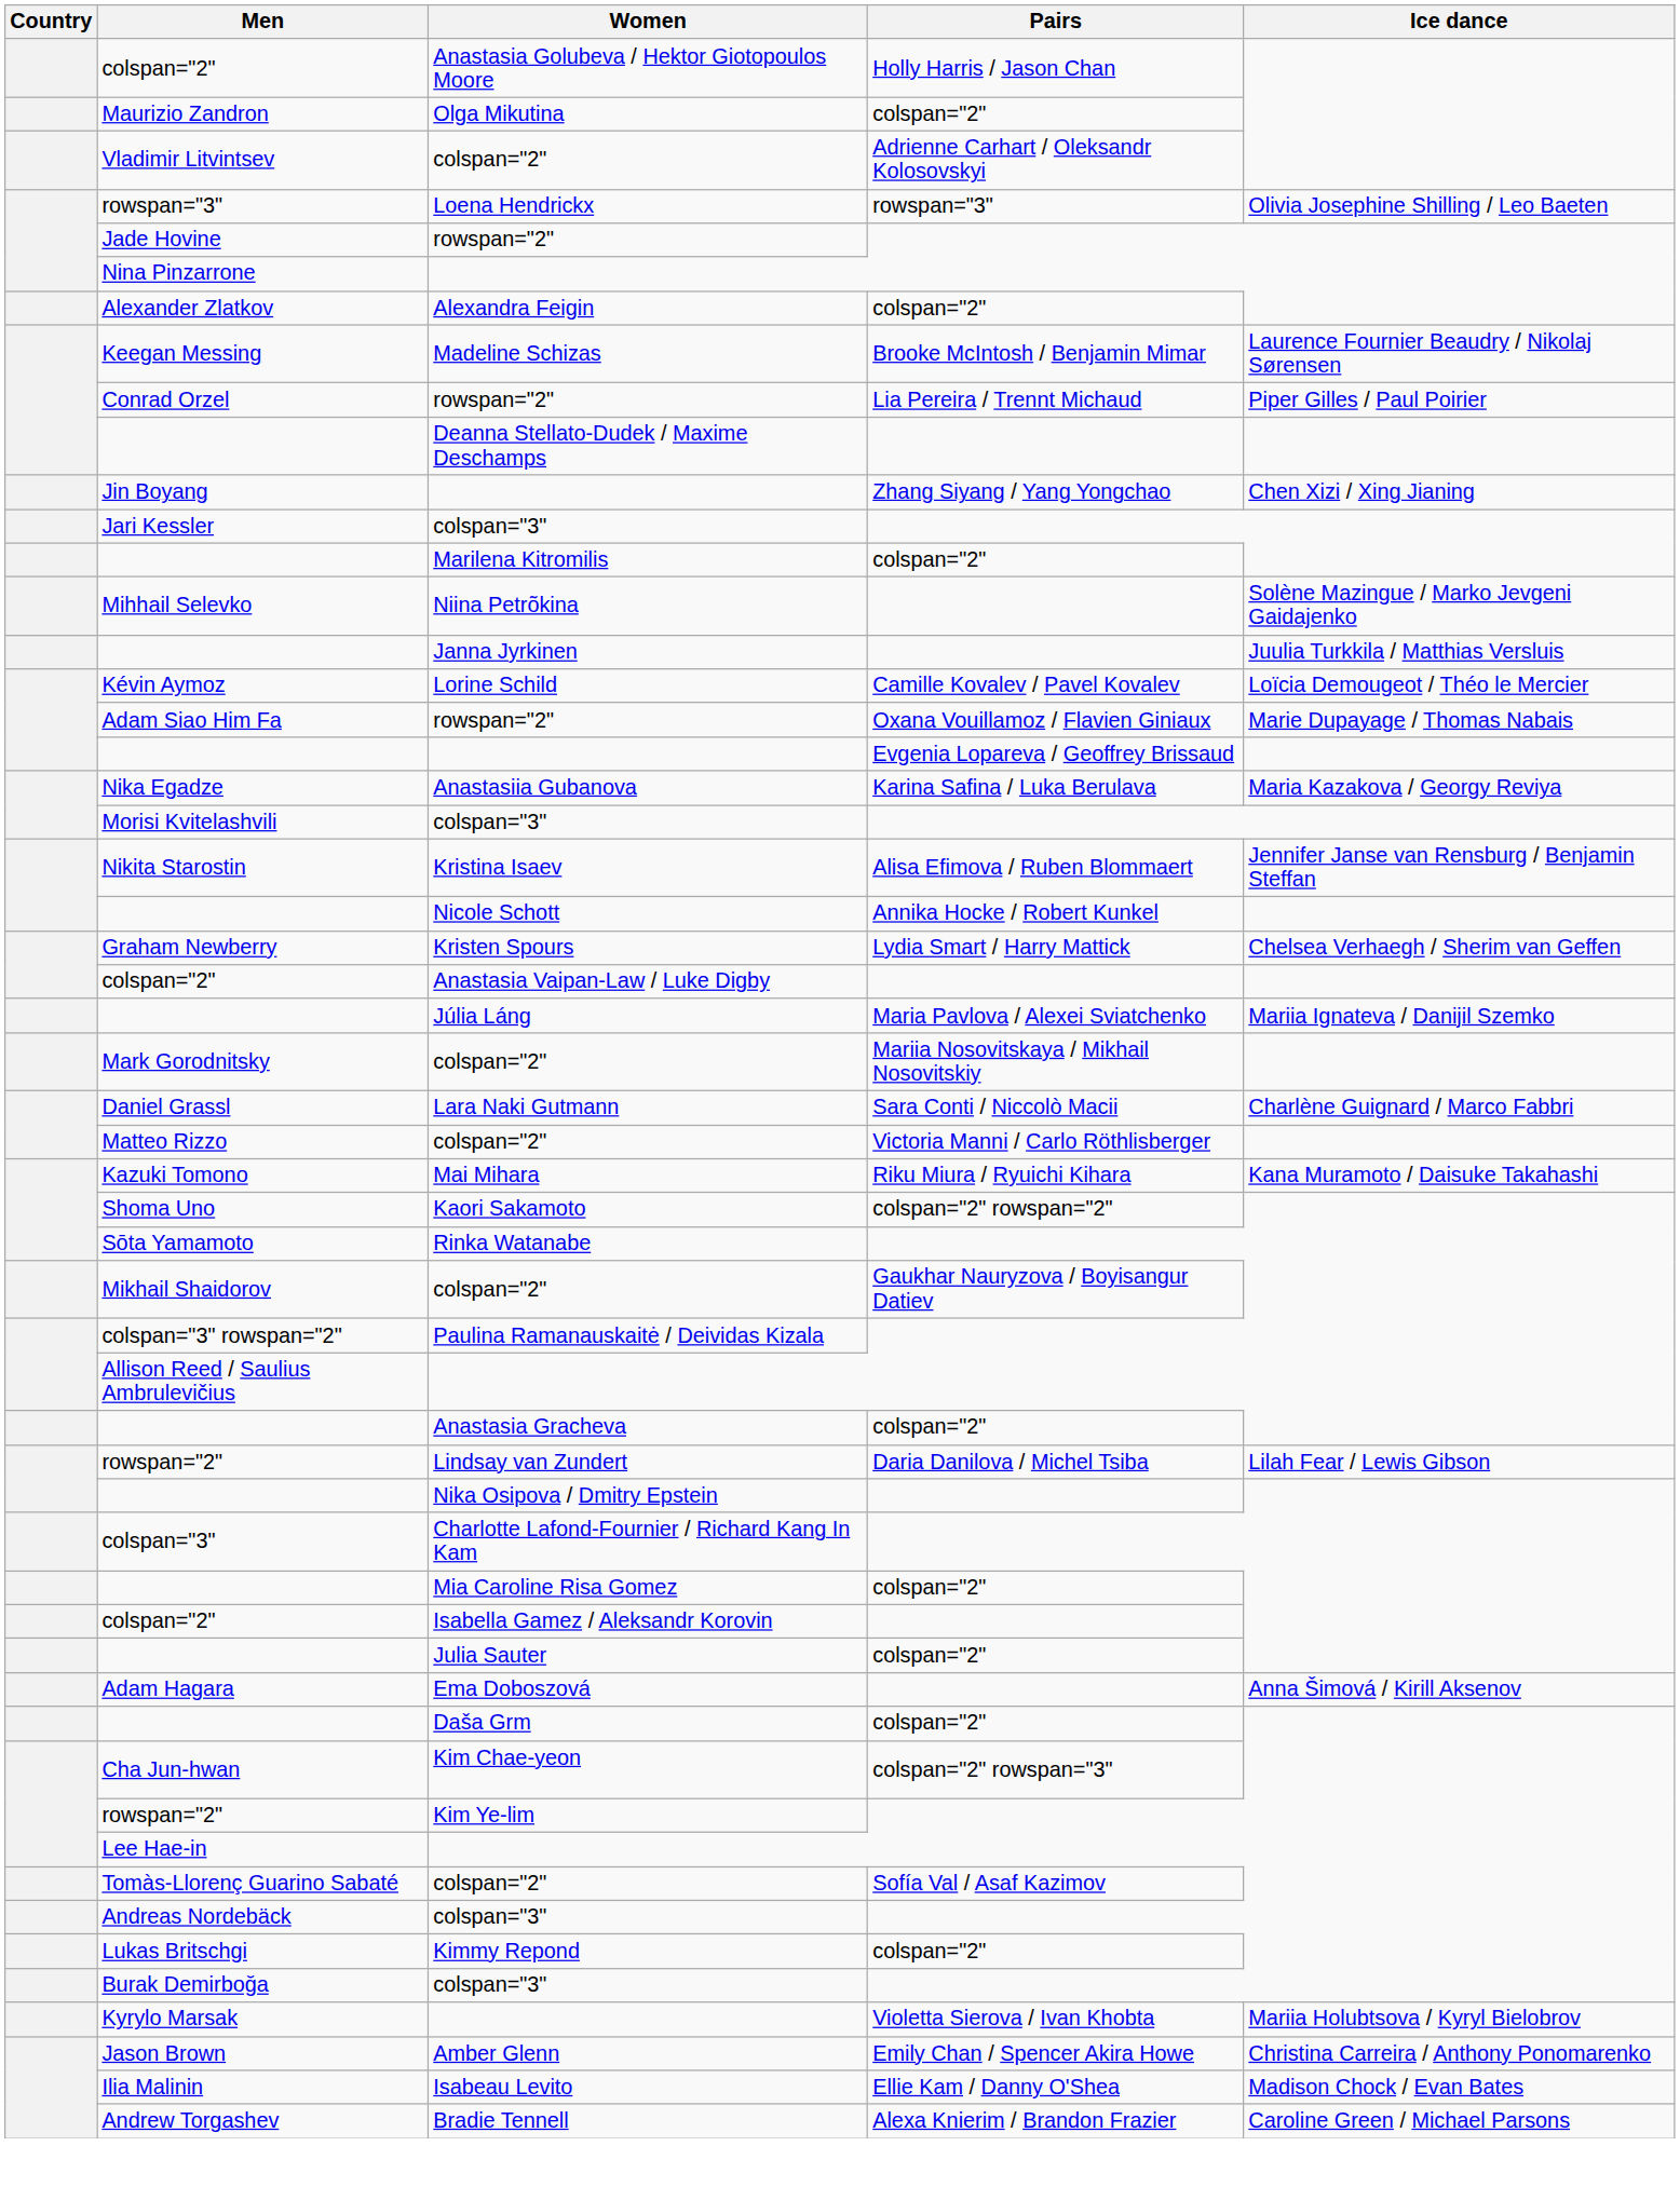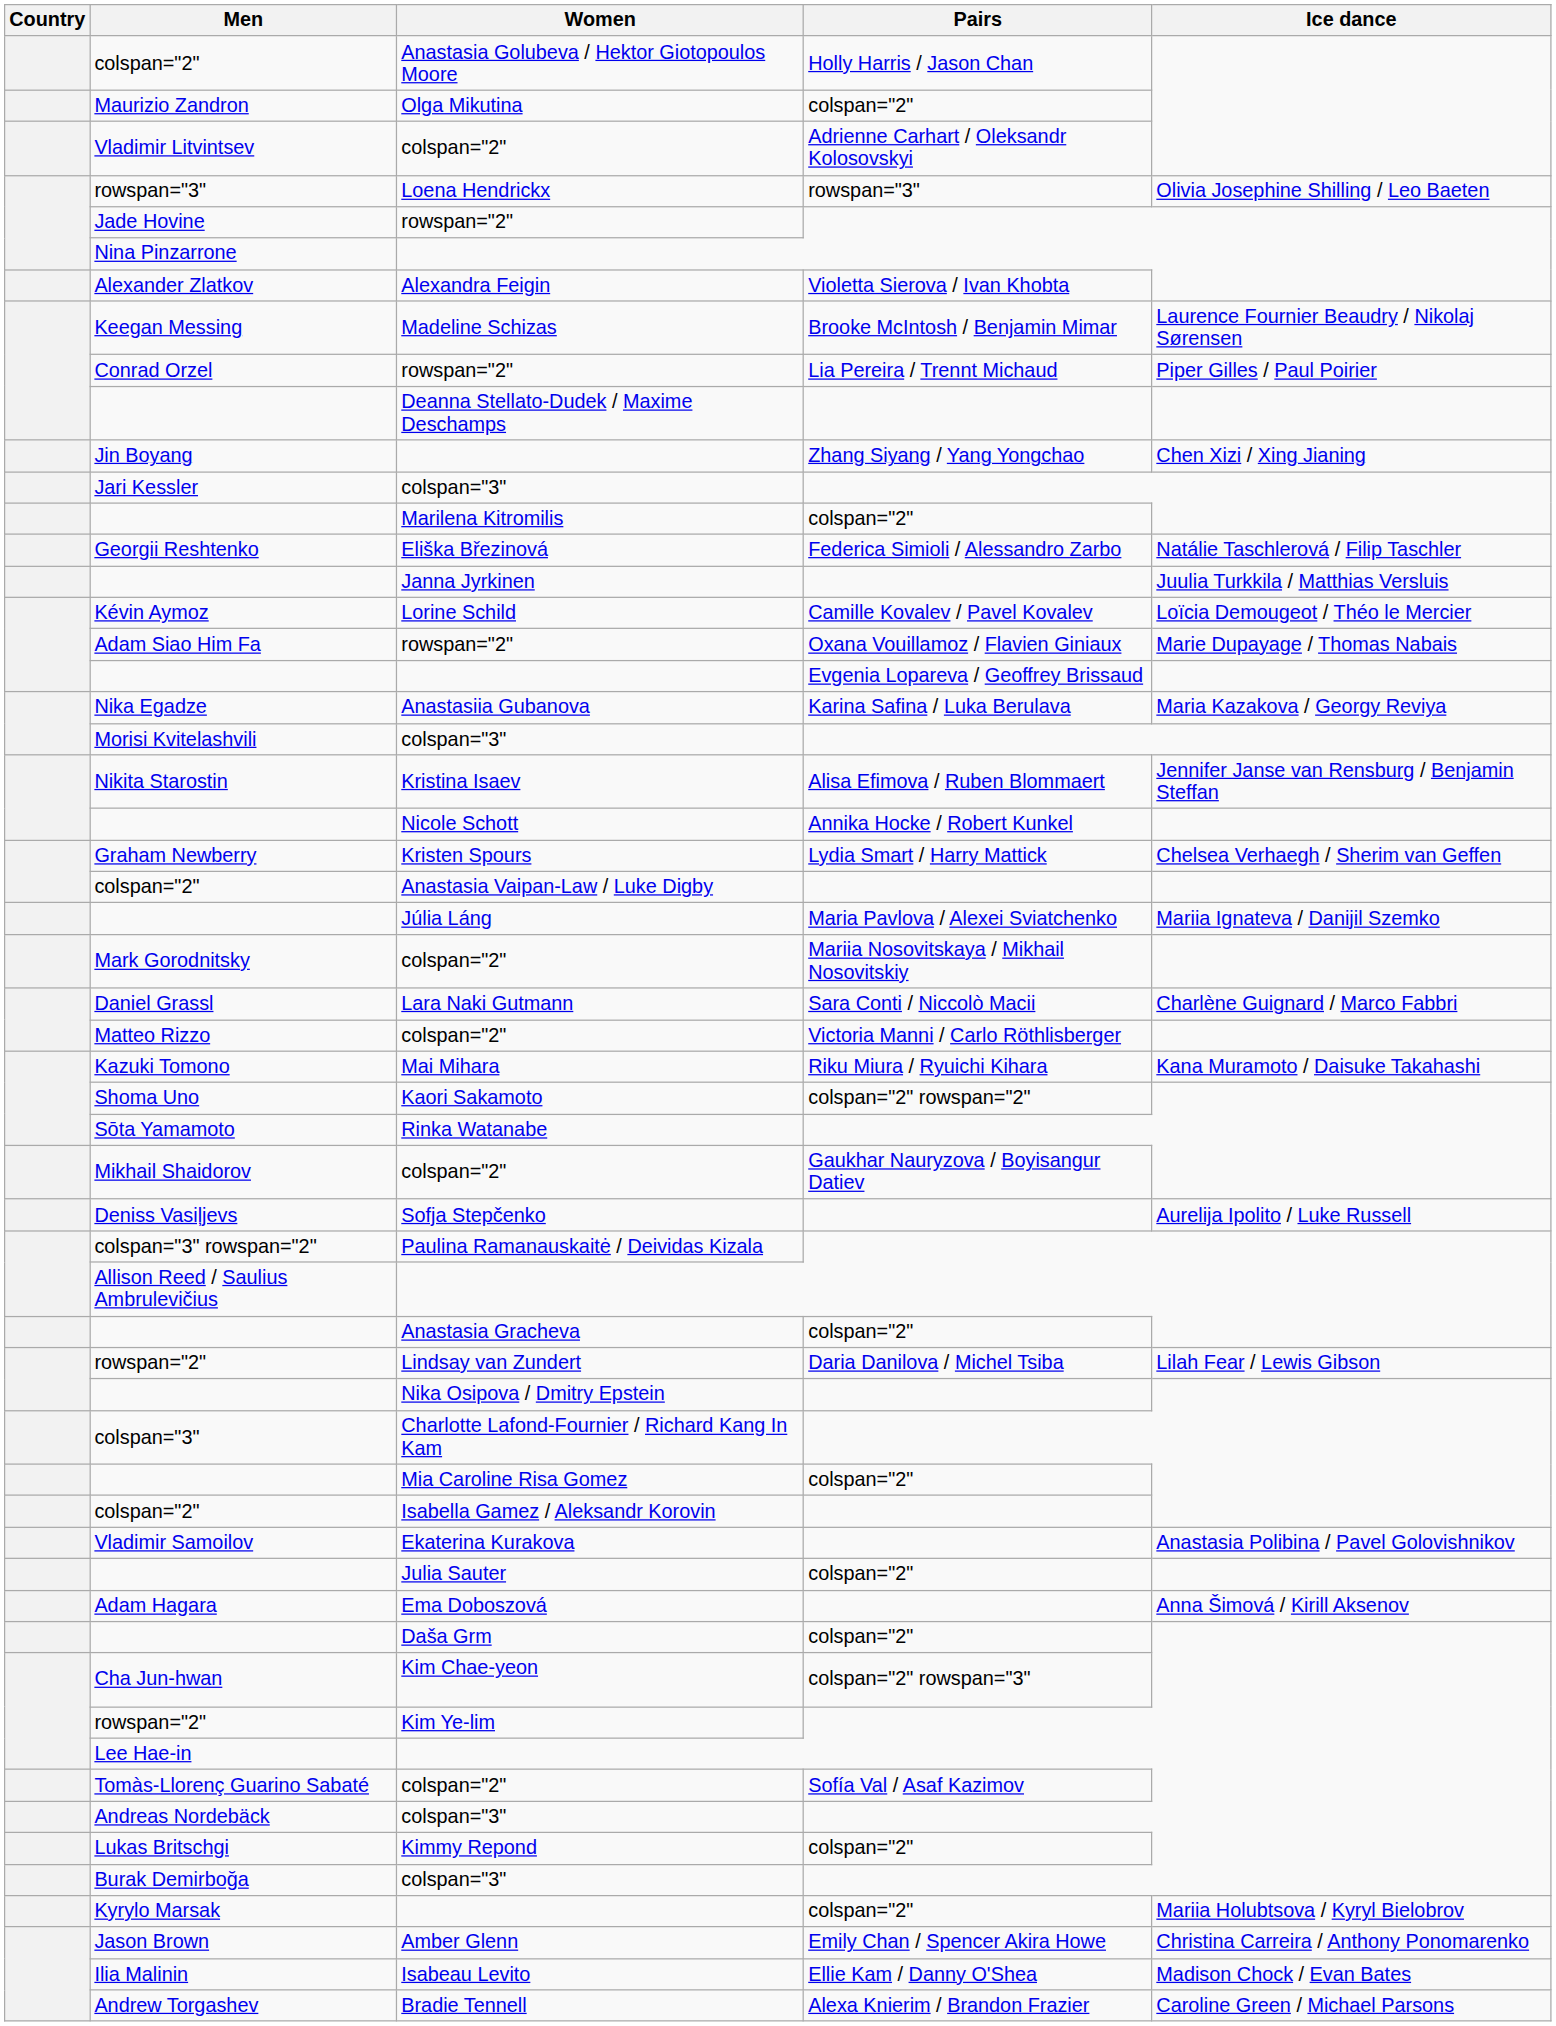Alexander Zlatkov | Pairs: colspan="2" -> Violetta Sierova / Ivan Khobta
+ row: Georgii Reshtenko | Eliška Březinová | Federica Simioli / Alessandro Zarbo | Natálie Taschlerová / Filip Taschler
- row: Mihhail Selevko | Niina Petrõkina | Solène Mazingue / Marko Jevgeni Gaidajenko
+ row: Deniss Vasiļjevs | Sofja Stepčenko | Aurelija Ipolito / Luke Russell
+ row: Vladimir Samoilov | Ekaterina Kurakova | Anastasia Polibina / Pavel Golovishnikov
Kyrylo Marsak | Pairs: Violetta Sierova / Ivan Khobta -> colspan="2"
